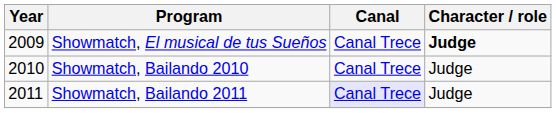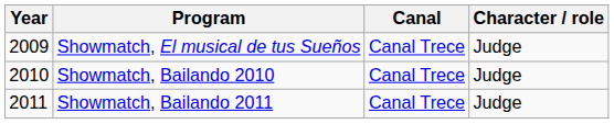Showmatch, El musical de tus Sueños | Character / role: bold -> normal
Showmatch, Bailando 2011 | Canal: lavender background -> no background
